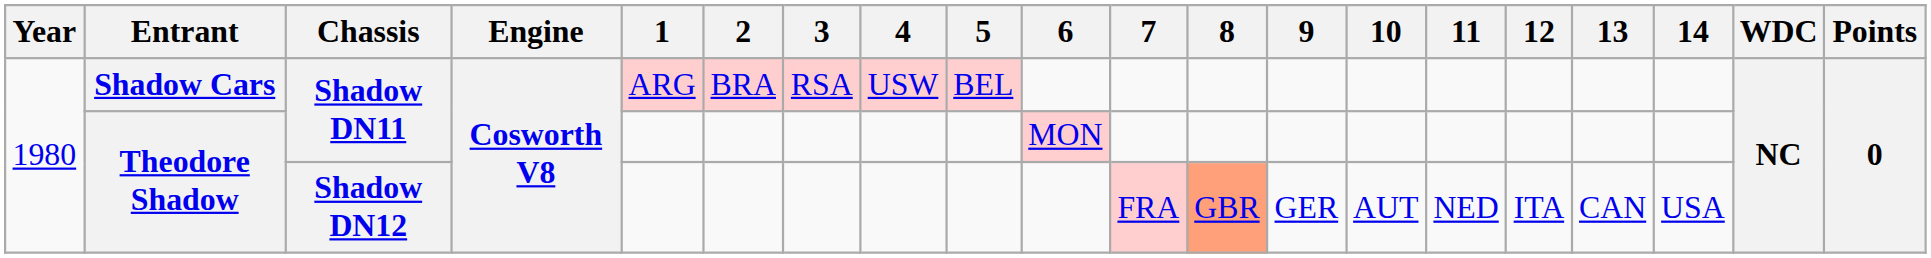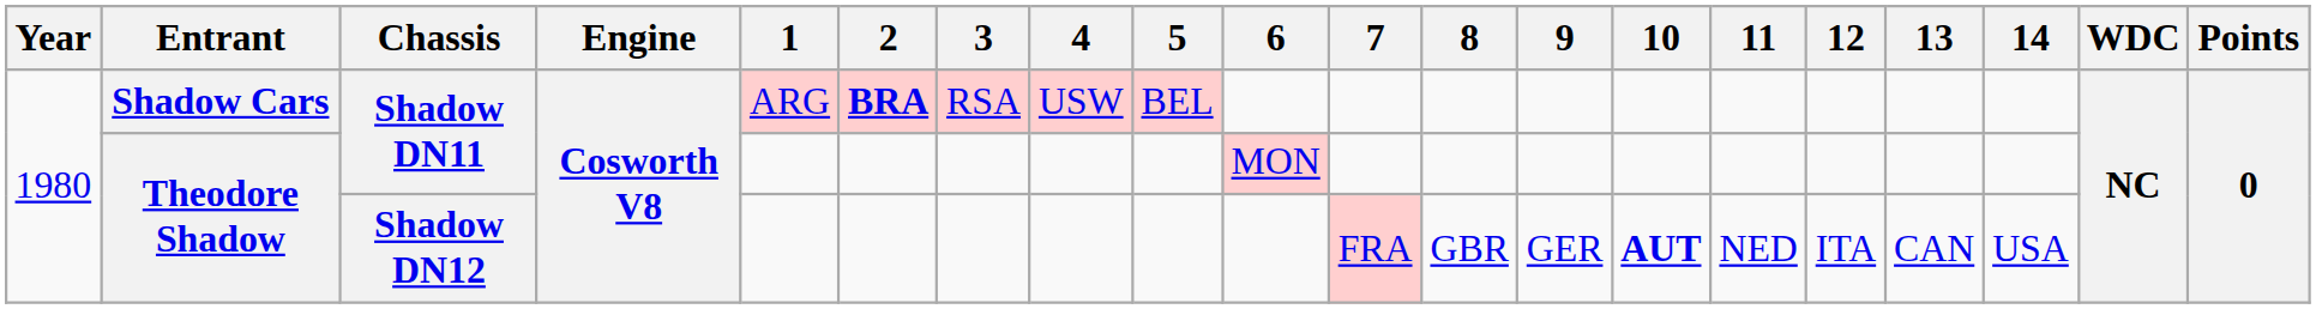Shadow Cars | 2: normal -> bold
Theodore Shadow / Shadow DN12 | 8: lightsalmon background -> no background
Theodore Shadow / Shadow DN12 | 10: normal -> bold
